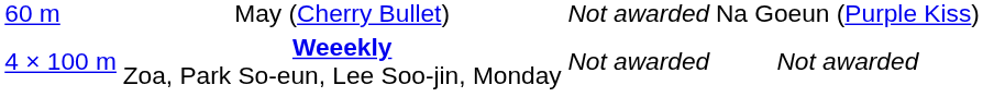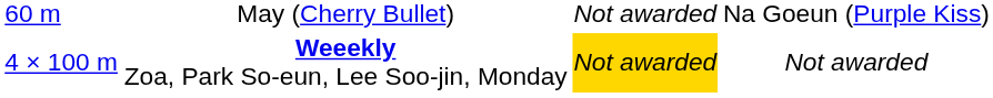Weeekly Zoa, Park So-eun, Lee Soo-jin, Monday | column 3: no background -> gold background
